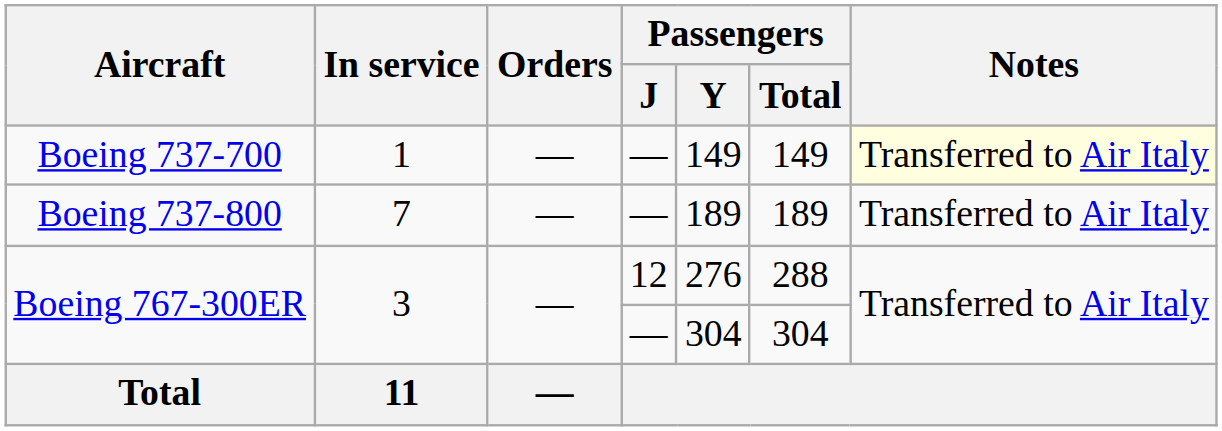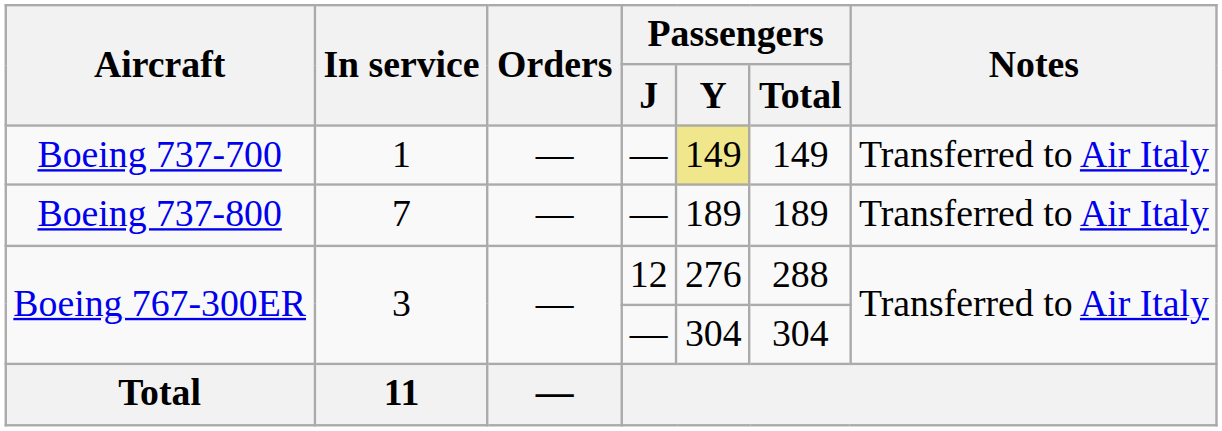Boeing 737-700 | Passengers / Y: no background -> khaki background
Boeing 737-700 | Notes: lightyellow background -> no background
